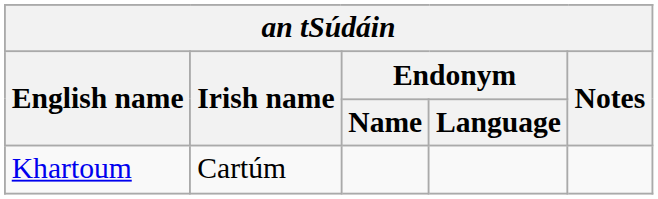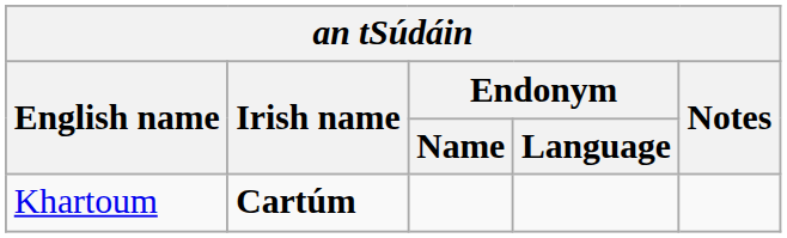Khartoum | Irish name: normal -> bold
